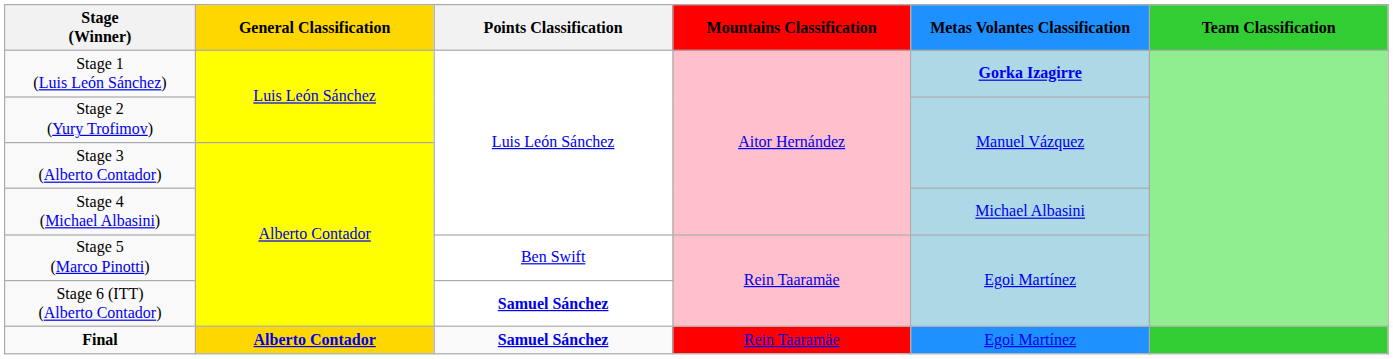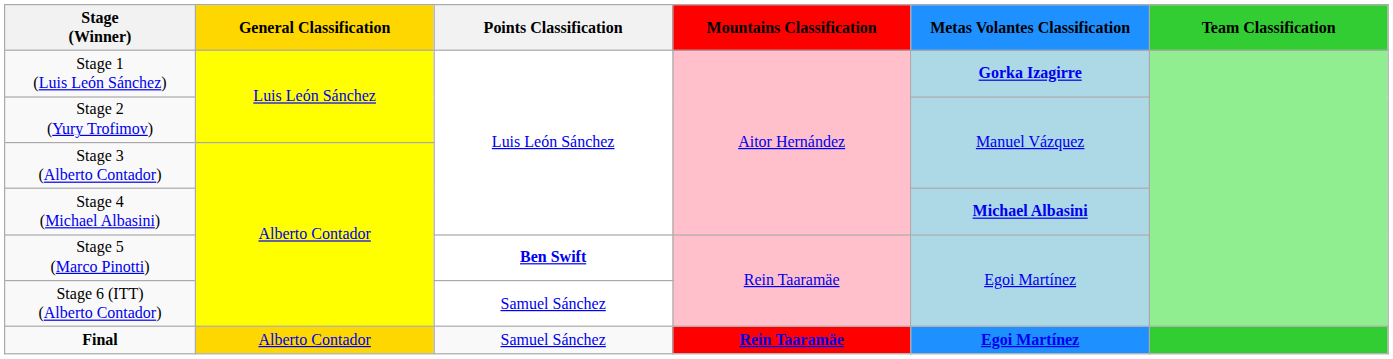Stage 4 (Michael Albasini) | Metas Volantes Classification: normal -> bold
Stage 5 (Marco Pinotti) | Points Classification: normal -> bold
Stage 6 (ITT) (Alberto Contador) | Points Classification: bold -> normal
Final | General Classification: bold -> normal
Final | Points Classification: bold -> normal
Final | Mountains Classification: normal -> bold
Final | Metas Volantes Classification: normal -> bold
